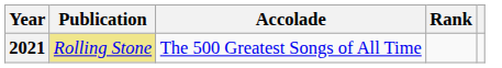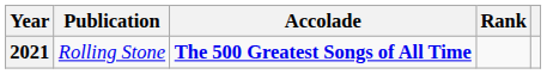row 2 | Publication: khaki background -> no background
row 2 | Accolade: normal -> bold
